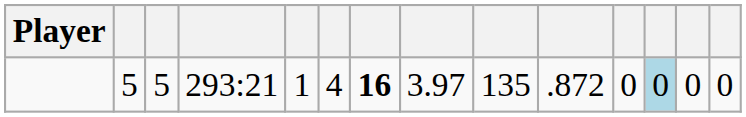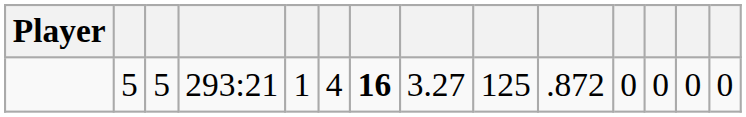row 2 | column 8: 3.97 -> 3.27
row 2 | column 9: 135 -> 125
row 2 | column 12: lightblue background -> no background
